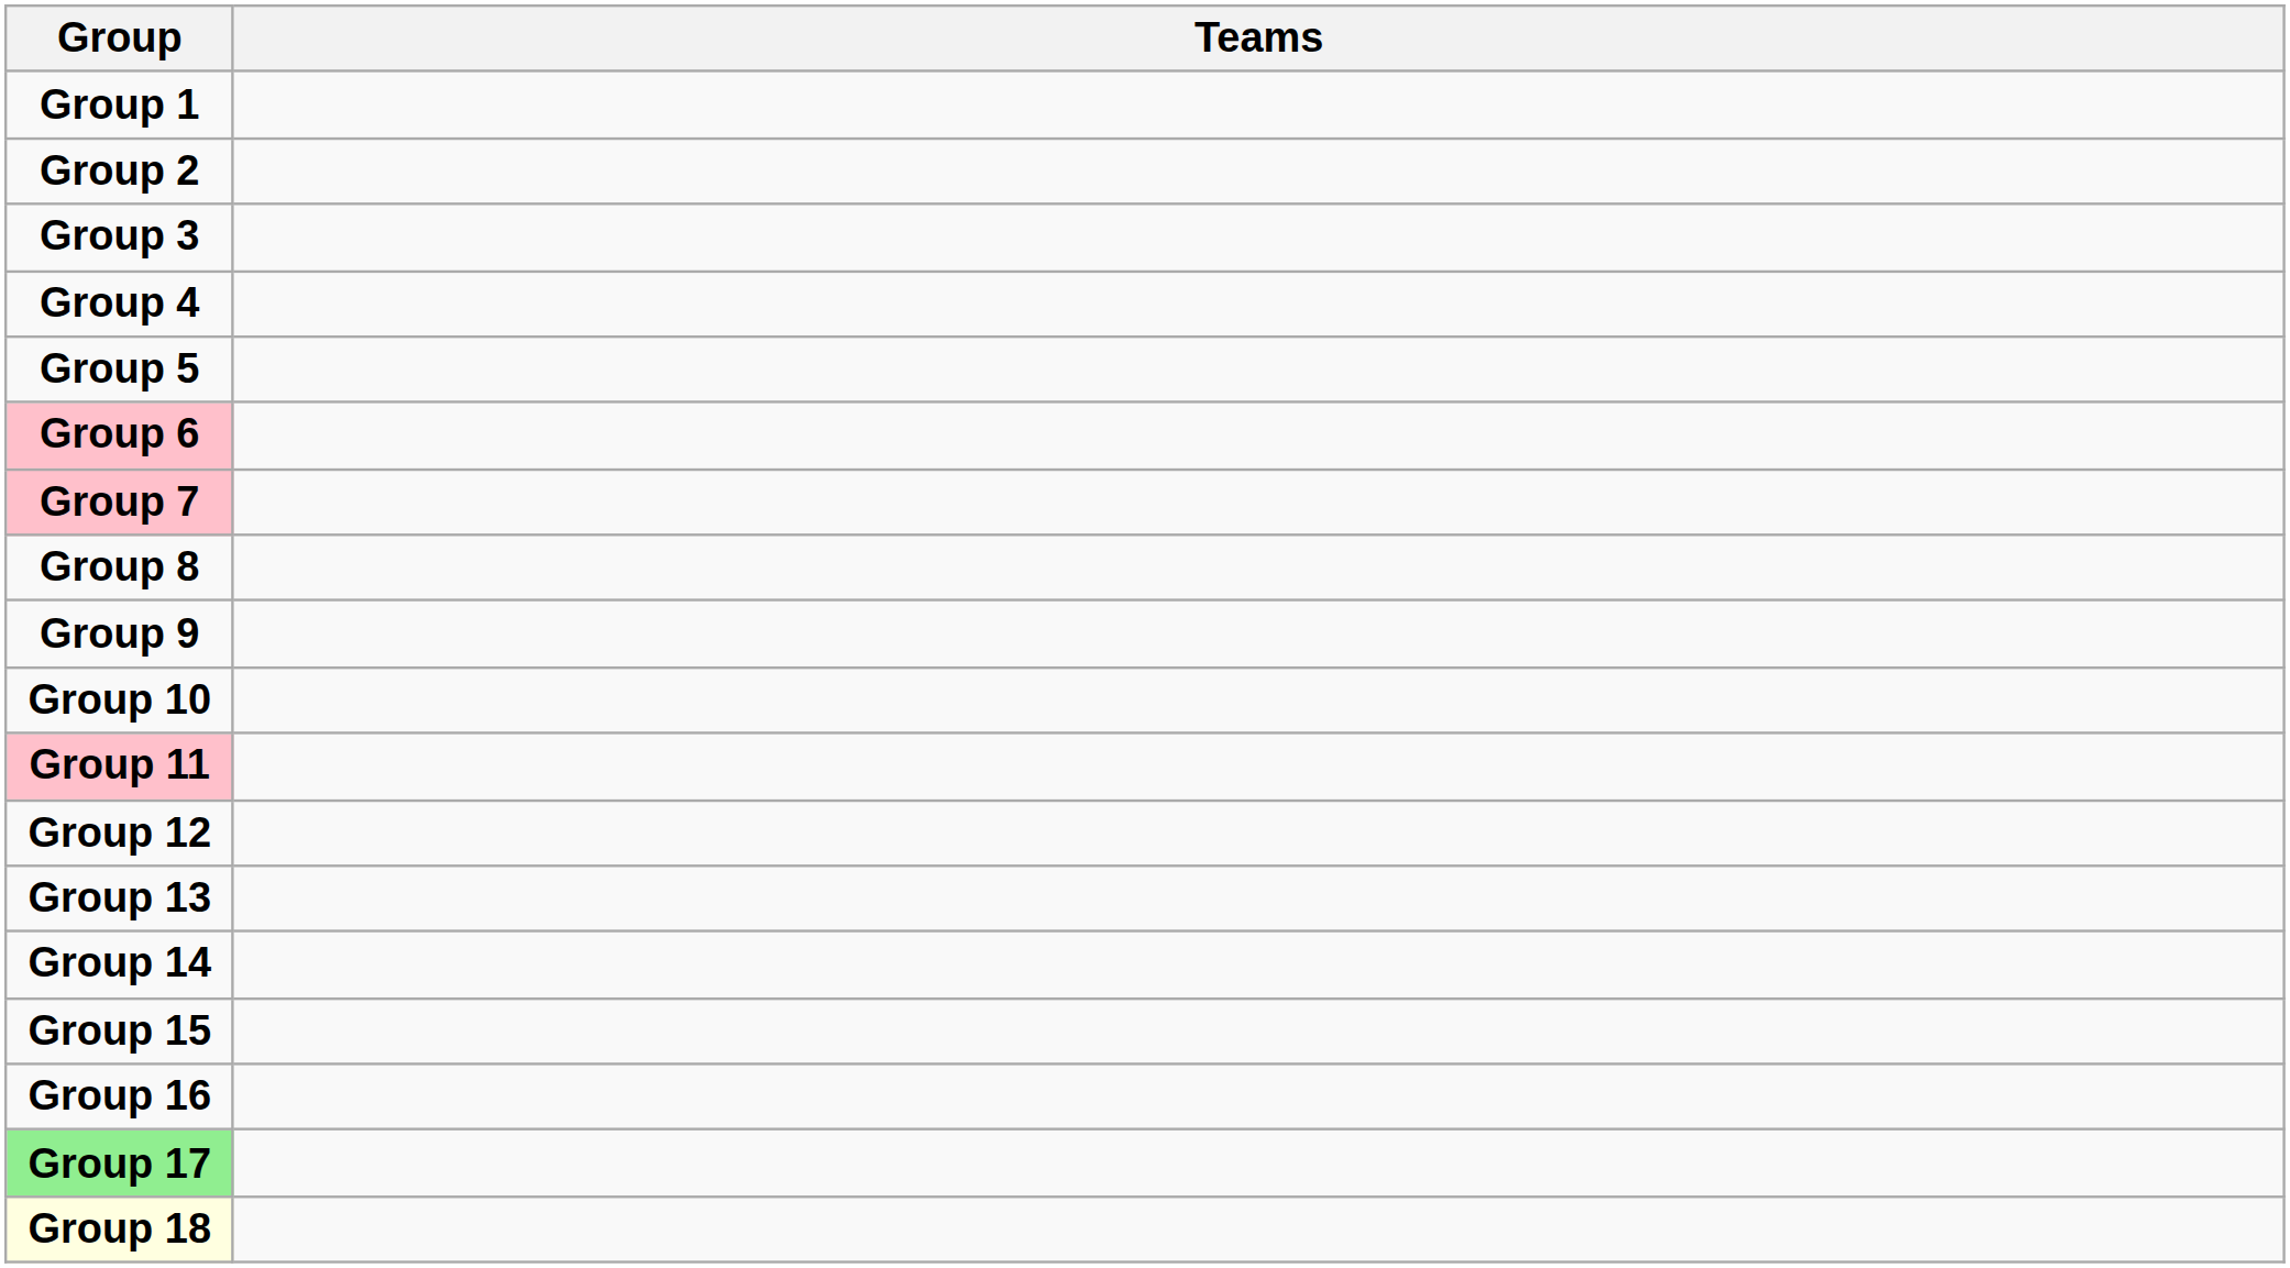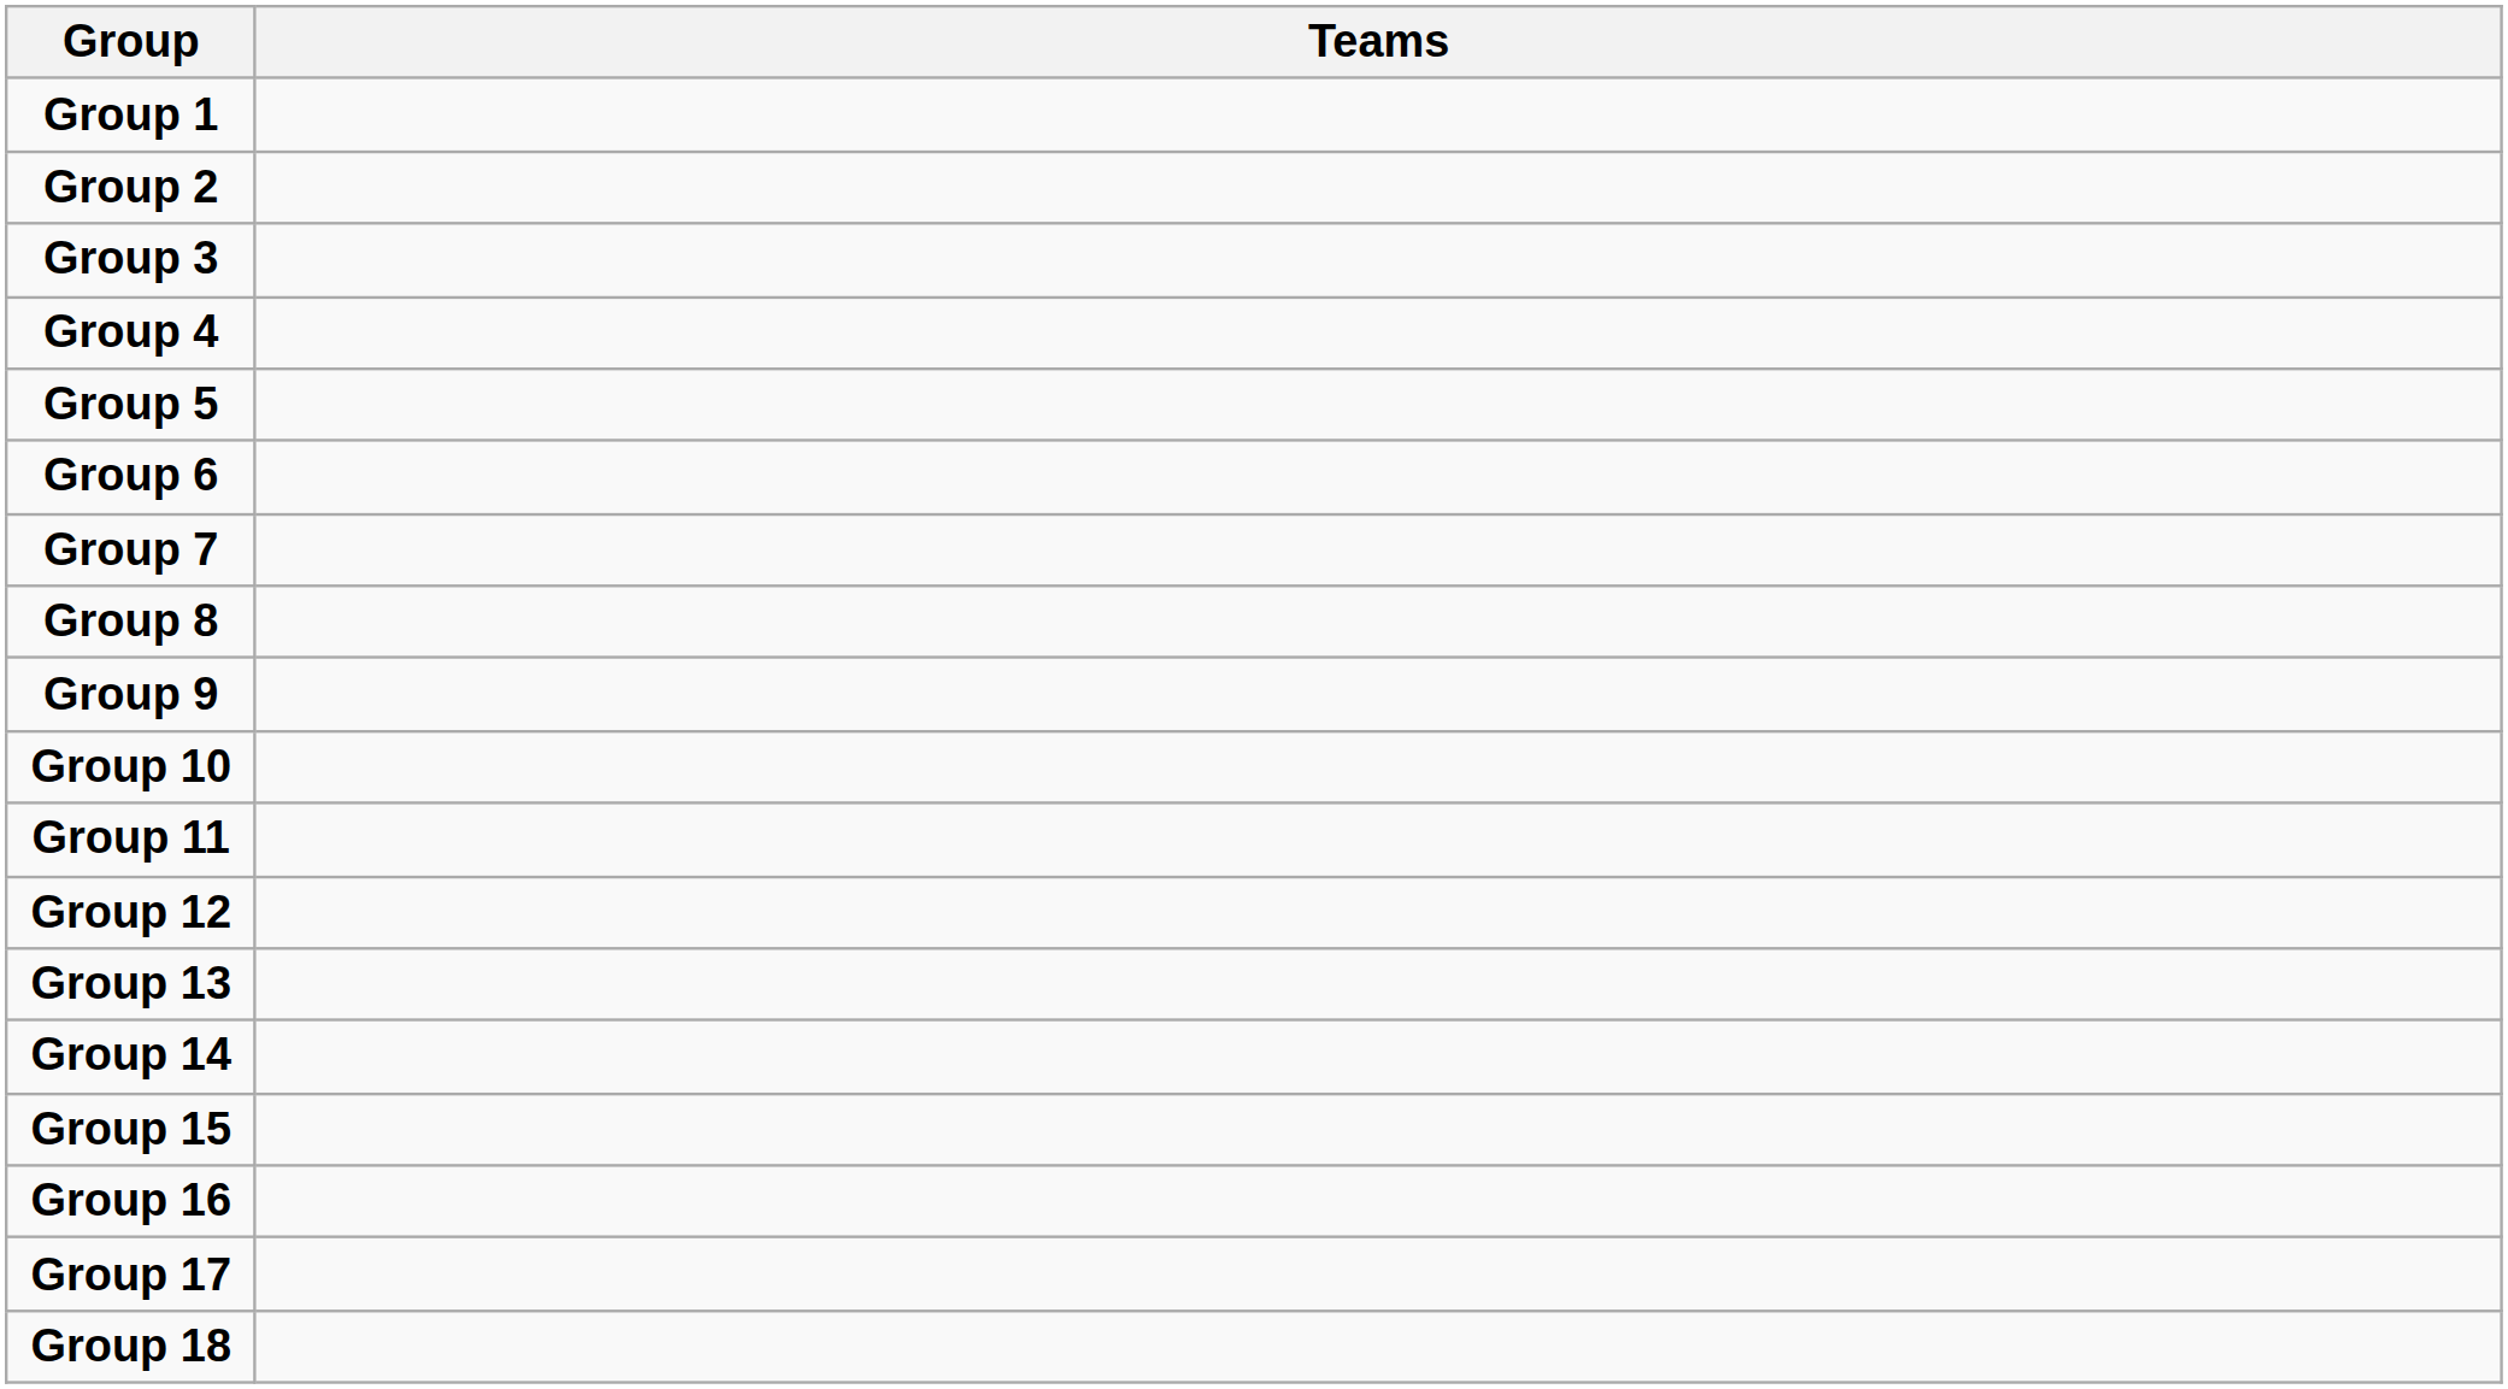Group 6 | Group: pink background -> no background
Group 7 | Group: pink background -> no background
Group 11 | Group: pink background -> no background
Group 17 | Group: lightgreen background -> no background
Group 18 | Group: lightyellow background -> no background
